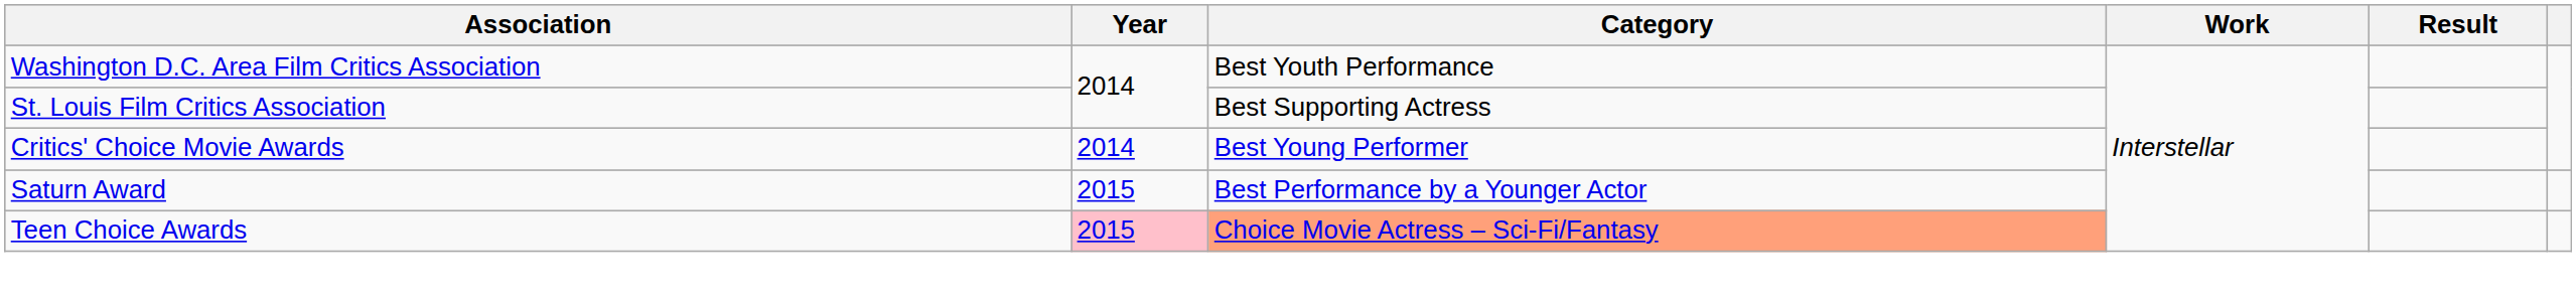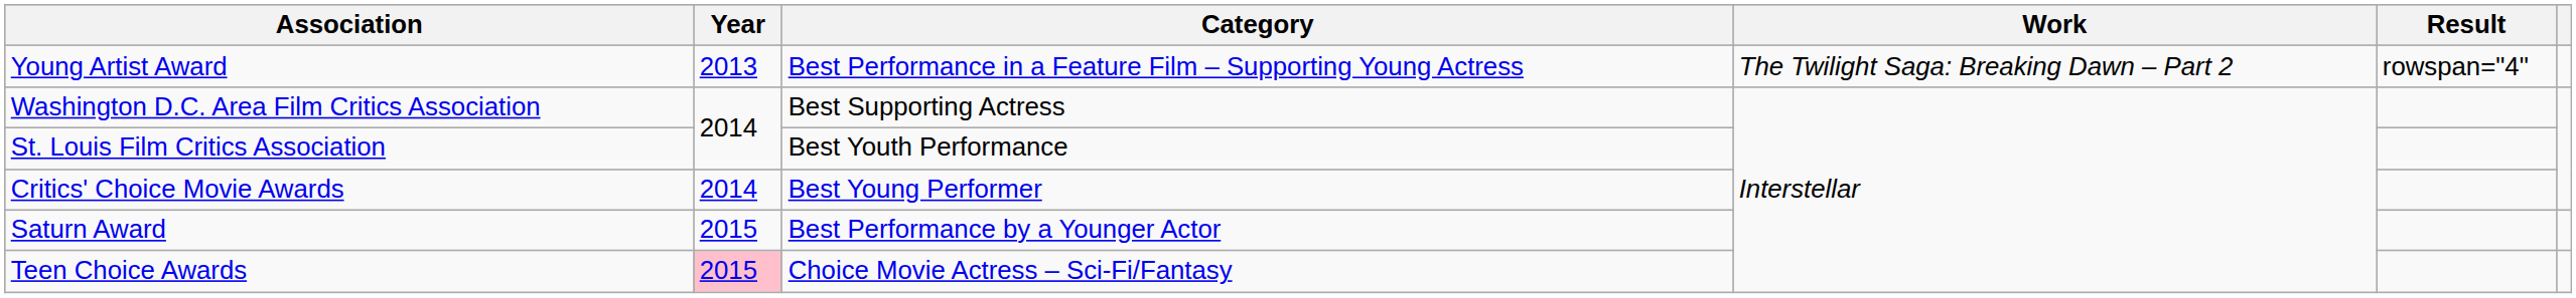+ row: Young Artist Award | 2013 | Best Performance in a Feature Film – Supporting Young Actress | The Twilight Saga: Breaking Dawn – Part 2 | rowspan="4"
Washington D.C. Area Film Critics Association | Category: Best Youth Performance -> Best Supporting Actress
St. Louis Film Critics Association | Category: Best Supporting Actress -> Best Youth Performance
Teen Choice Awards | Category: lightsalmon background -> no background
